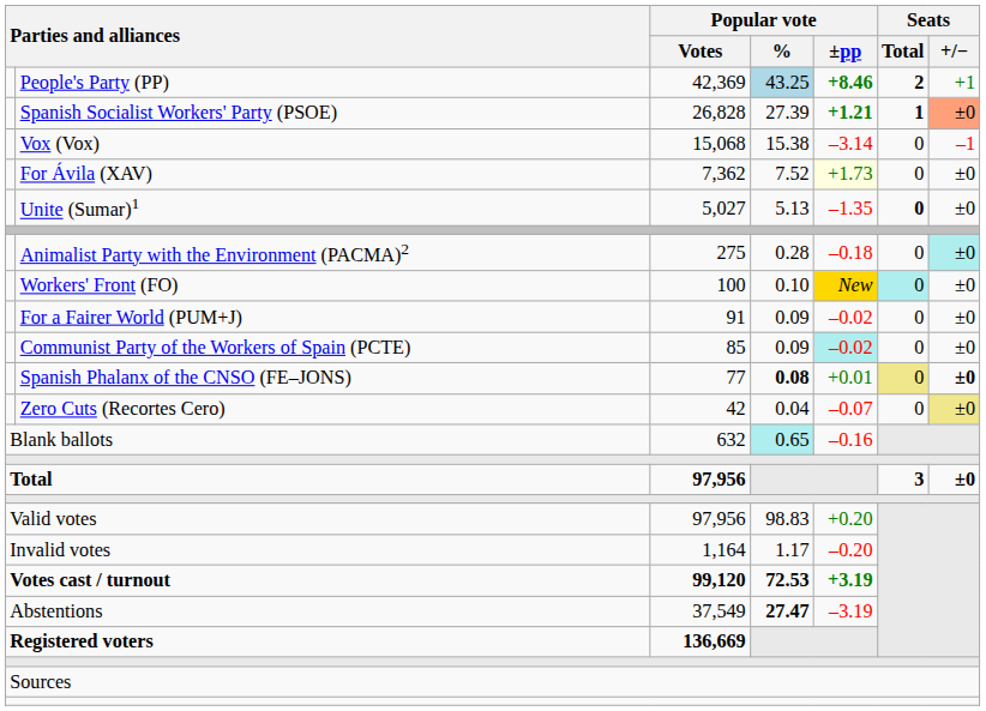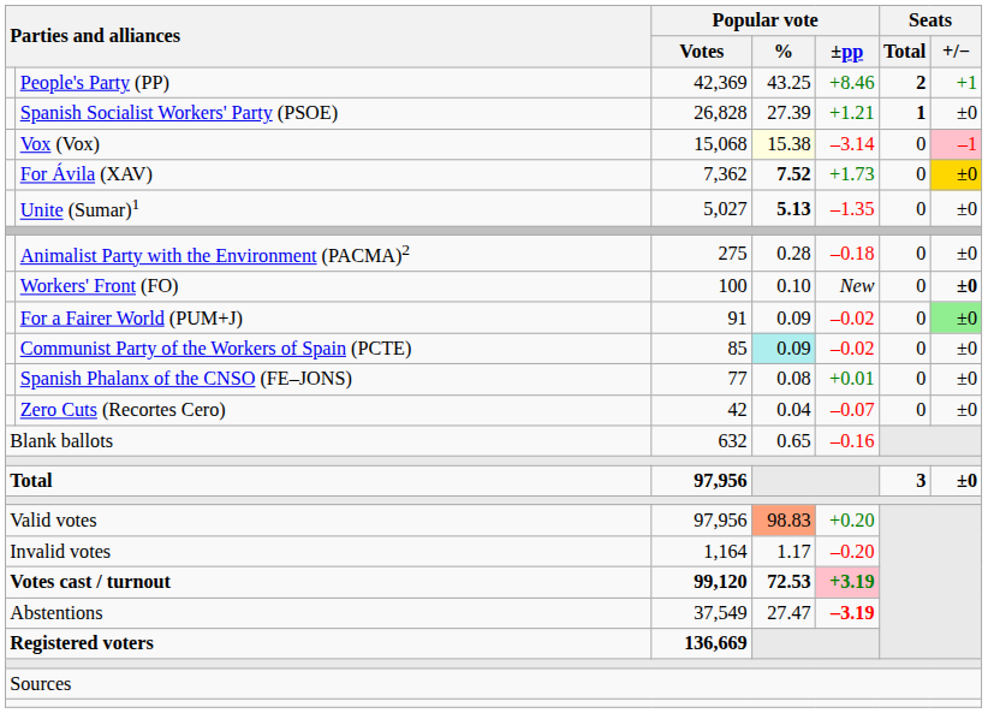People's Party (PP) | Popular vote / %: lightblue background -> no background
People's Party (PP) | Popular vote / ±pp: bold -> normal
Spanish Socialist Workers' Party (PSOE) | Popular vote / ±pp: bold -> normal
Spanish Socialist Workers' Party (PSOE) | Seats / +/−: lightsalmon background -> no background
Vox (Vox) | Popular vote / %: no background -> lightyellow background
Vox (Vox) | Seats / +/−: no background -> pink background
For Ávila (XAV) | Popular vote / %: normal -> bold
For Ávila (XAV) | Popular vote / ±pp: lightyellow background -> no background
For Ávila (XAV) | Seats / +/−: no background -> gold background
Unite (Sumar)1 | Popular vote / %: normal -> bold
Unite (Sumar)1 | Seats / Total: bold -> normal
Animalist Party with the Environment (PACMA)2 | Seats / +/−: paleturquoise background -> no background
Workers' Front (FO) | Popular vote / ±pp: gold background -> no background
Workers' Front (FO) | Seats / Total: paleturquoise background -> no background
Workers' Front (FO) | Seats / +/−: normal -> bold
For a Fairer World (PUM+J) | Seats / +/−: no background -> lightgreen background
Communist Party of the Workers of Spain (PCTE) | Popular vote / %: no background -> paleturquoise background
Communist Party of the Workers of Spain (PCTE) | Popular vote / ±pp: paleturquoise background -> no background
Spanish Phalanx of the CNSO (FE–JONS) | Popular vote / %: bold -> normal
Spanish Phalanx of the CNSO (FE–JONS) | Seats / Total: khaki background -> no background
Spanish Phalanx of the CNSO (FE–JONS) | Seats / +/−: bold -> normal
Zero Cuts (Recortes Cero) | Seats / +/−: khaki background -> no background
Blank ballots | Popular vote / %: paleturquoise background -> no background
Valid votes | Popular vote / %: no background -> lightsalmon background
Votes cast / turnout | Popular vote / ±pp: no background -> pink background
Abstentions | Popular vote / %: bold -> normal
Abstentions | Popular vote / ±pp: normal -> bold
